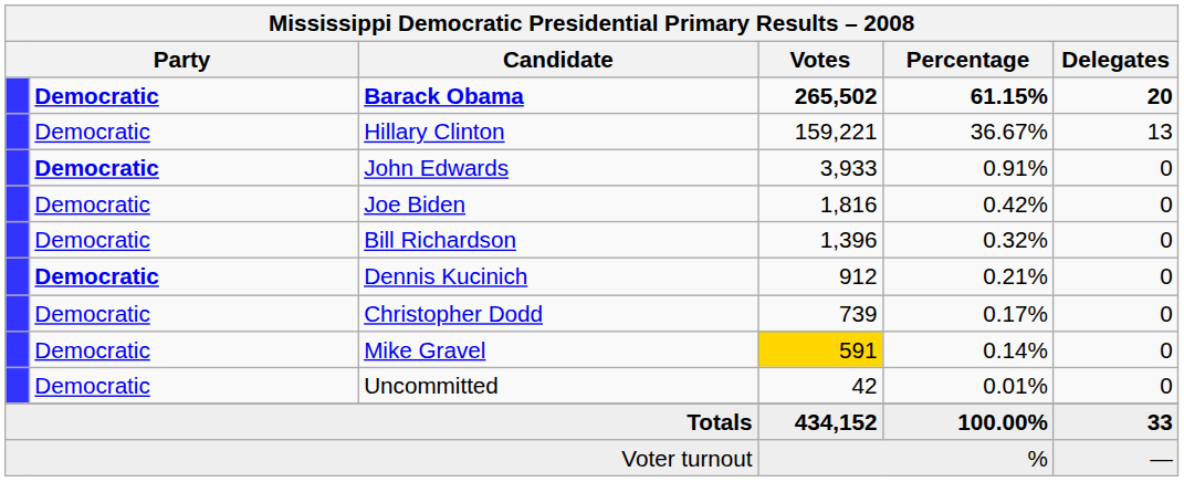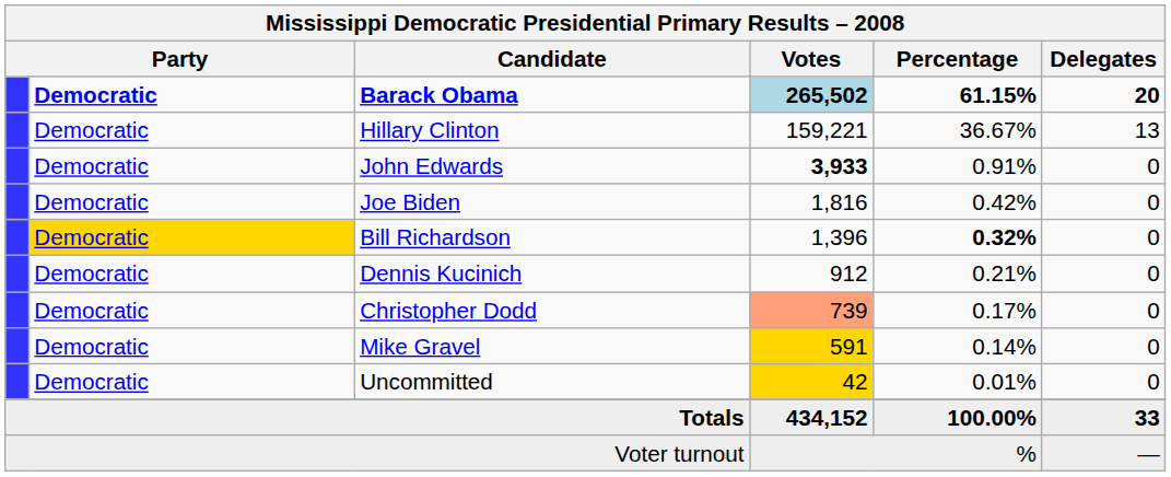Barack Obama | Votes: no background -> lightblue background
John Edwards | column 2: bold -> normal
John Edwards | Votes: normal -> bold
Bill Richardson | column 2: no background -> gold background
Bill Richardson | Percentage: normal -> bold
Dennis Kucinich | column 2: bold -> normal
Christopher Dodd | Votes: no background -> lightsalmon background
Uncommitted | Votes: no background -> gold background
